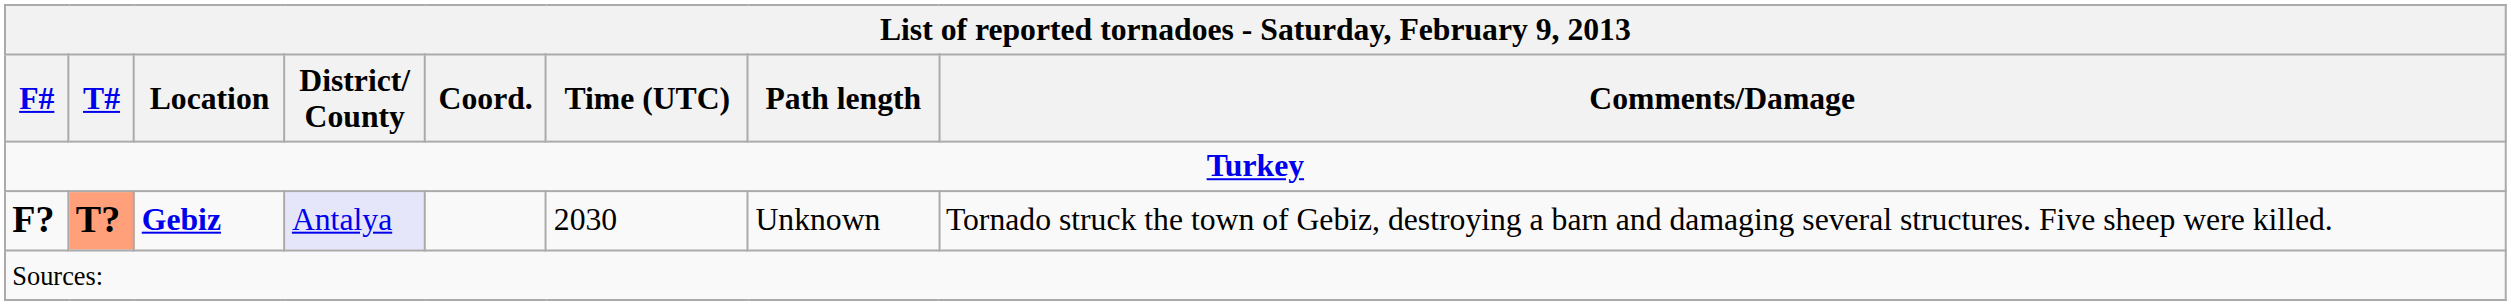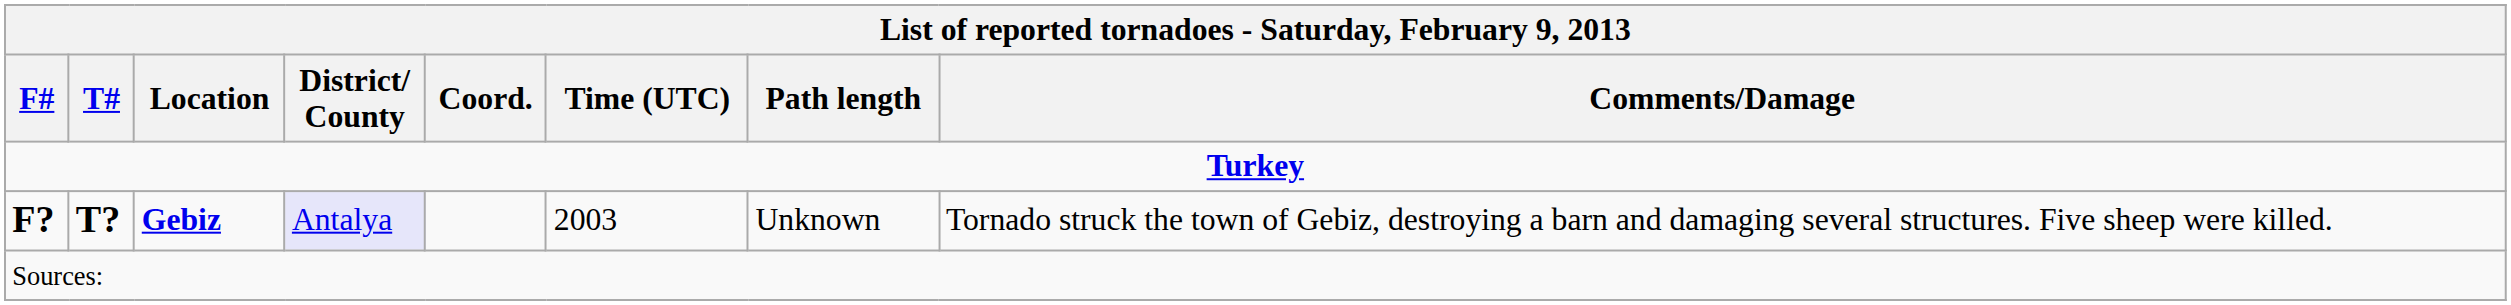F? | T#: lightsalmon background -> no background
F? | Time (UTC): 2030 -> 2003
